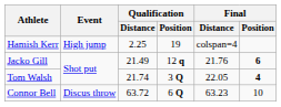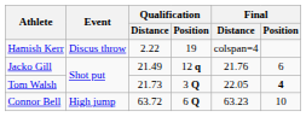Hamish Kerr | Event: High jump -> Discus throw
Hamish Kerr | Qualification / Distance: 2.25 -> 2.22
Jacko Gill | Final / Position: bold -> normal
Tom Walsh | Qualification / Distance: 21.74 -> 21.73
Connor Bell | Event: Discus throw -> High jump
